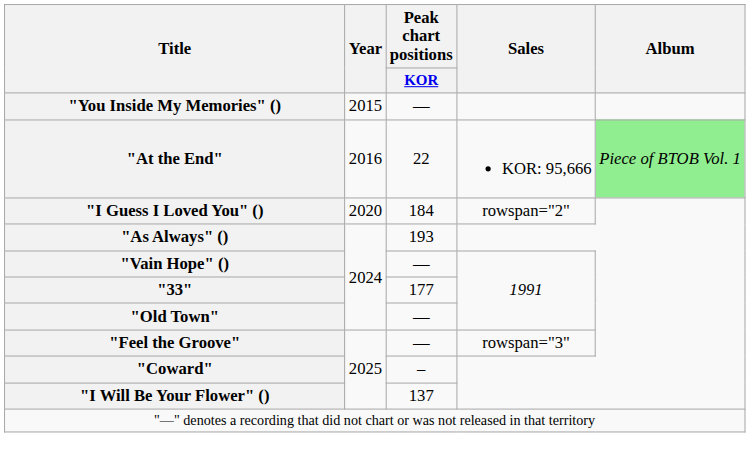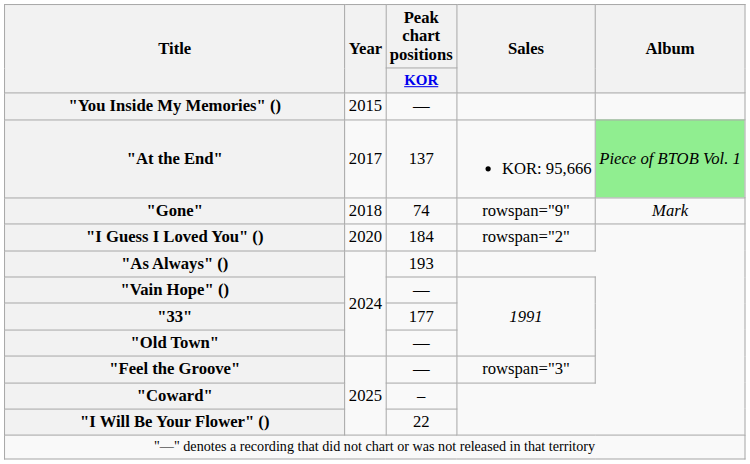"At the End" | Year: 2016 -> 2017
"At the End" | Peak chart positions / KOR: 22 -> 137
+ row: "Gone" | 2018 | 74 | rowspan="9" | Mark
"I Will Be Your Flower" () | Peak chart positions / KOR: 137 -> 22
